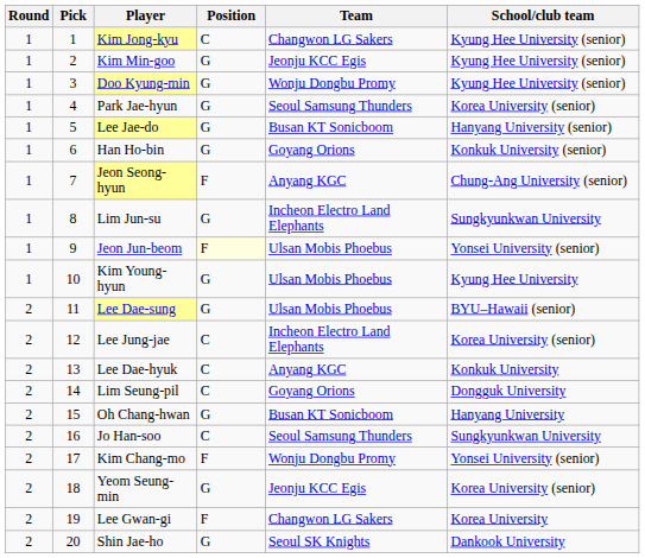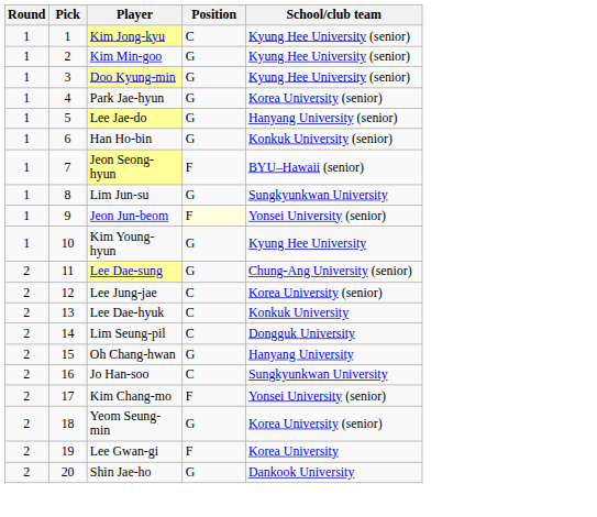- column: Team | Changwon LG Sakers | Jeonju KCC Egis | Wonju Dongbu Promy | Seoul Samsung Thunders | Busan KT Sonicboom | Goyang Orions | Anyang KGC | Incheon Electro Land Elephants | Ulsan Mobis Phoebus | Ulsan Mobis Phoebus | Ulsan Mobis Phoebus | Incheon Electro Land Elephants | Anyang KGC | Goyang Orions | Busan KT Sonicboom | Seoul Samsung Thunders | Wonju Dongbu Promy | Jeonju KCC Egis | Changwon LG Sakers | Seoul SK Knights
Jeon Seong-hyun | School/club team: Chung-Ang University (senior) -> BYU–Hawaii (senior)
Lee Dae-sung | School/club team: BYU–Hawaii (senior) -> Chung-Ang University (senior)
